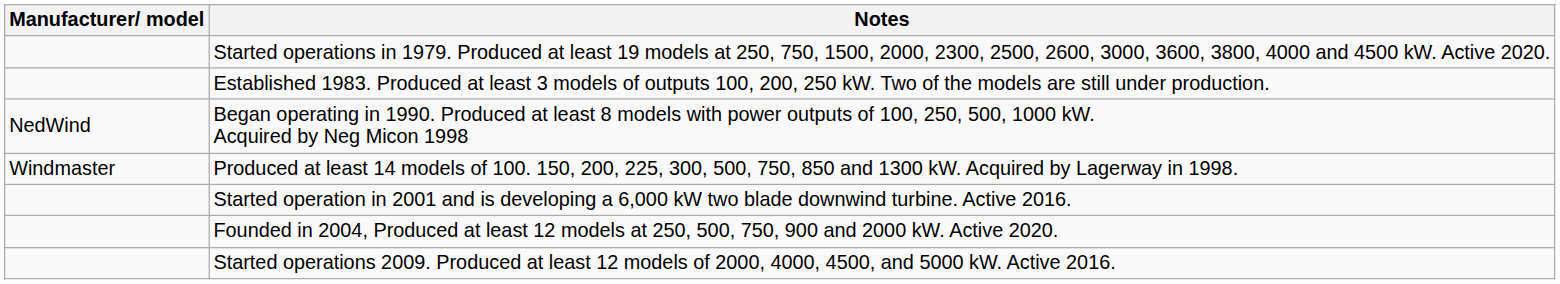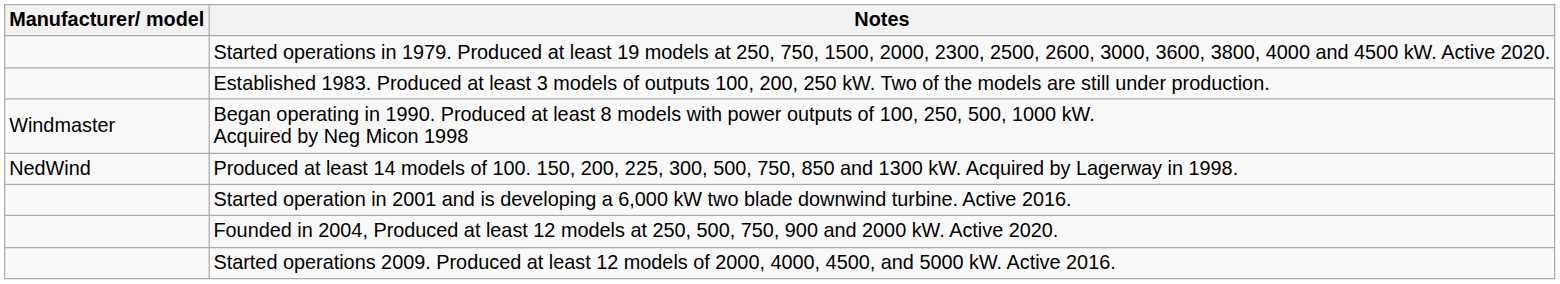row 4 | Manufacturer/ model: NedWind -> Windmaster
row 5 | Manufacturer/ model: Windmaster -> NedWind
